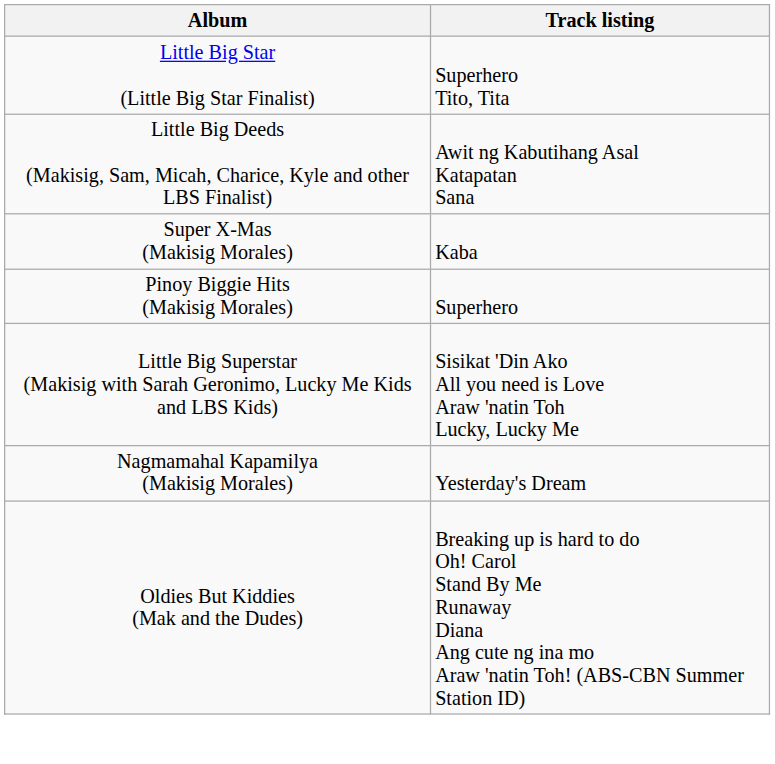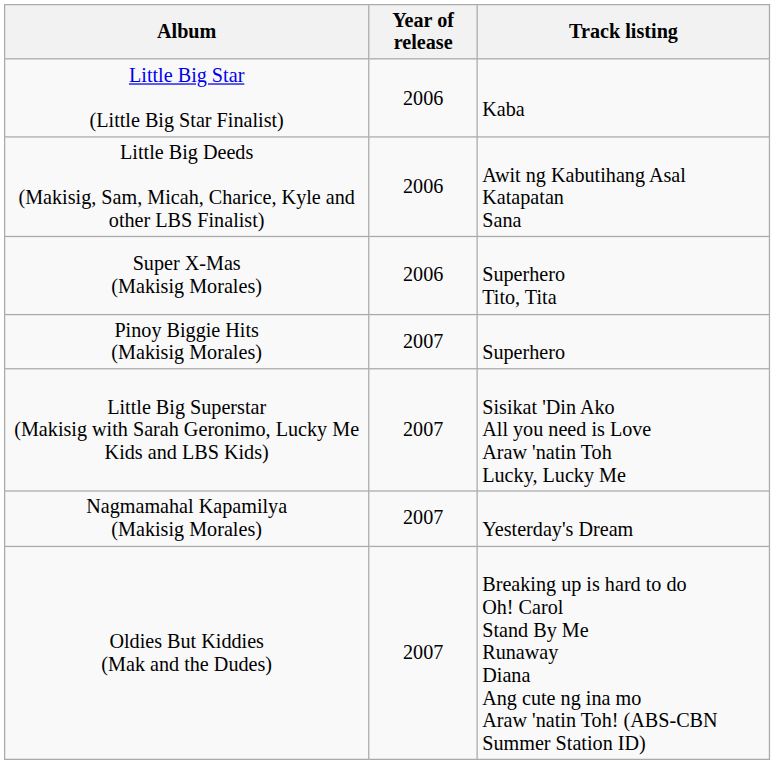+ column: Year of release | 2006 | 2006 | 2006 | 2007 | 2007 | 2007 | 2007
Little Big Star (Little Big Star Finalist) | Track listing: Superhero Tito, Tita -> Kaba
Super X-Mas (Makisig Morales) | Track listing: Kaba -> Superhero Tito, Tita
